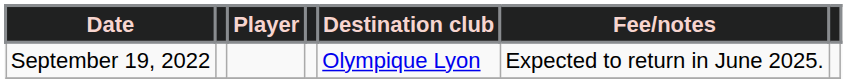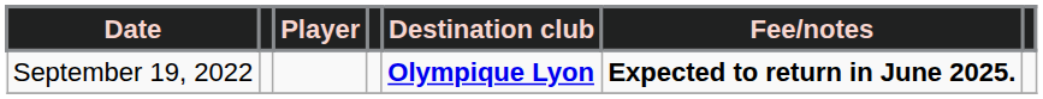September 19, 2022 | Destination club: normal -> bold
September 19, 2022 | Fee/notes: normal -> bold
